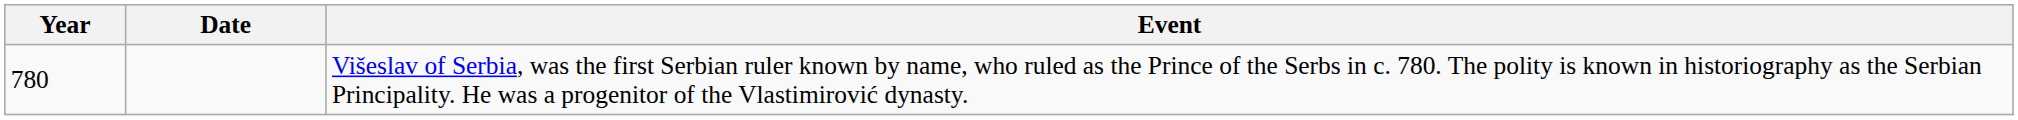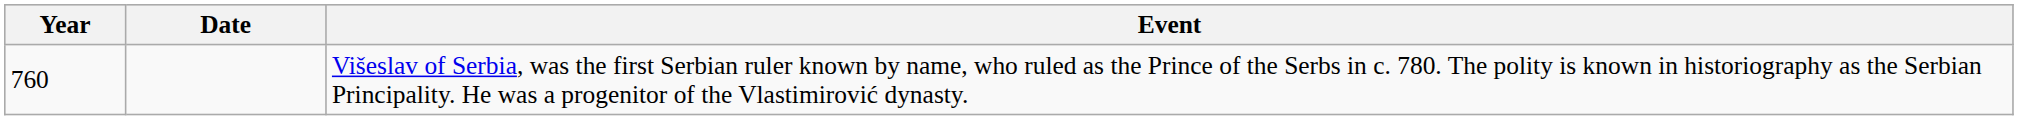row 2 | Year: 780 -> 760
